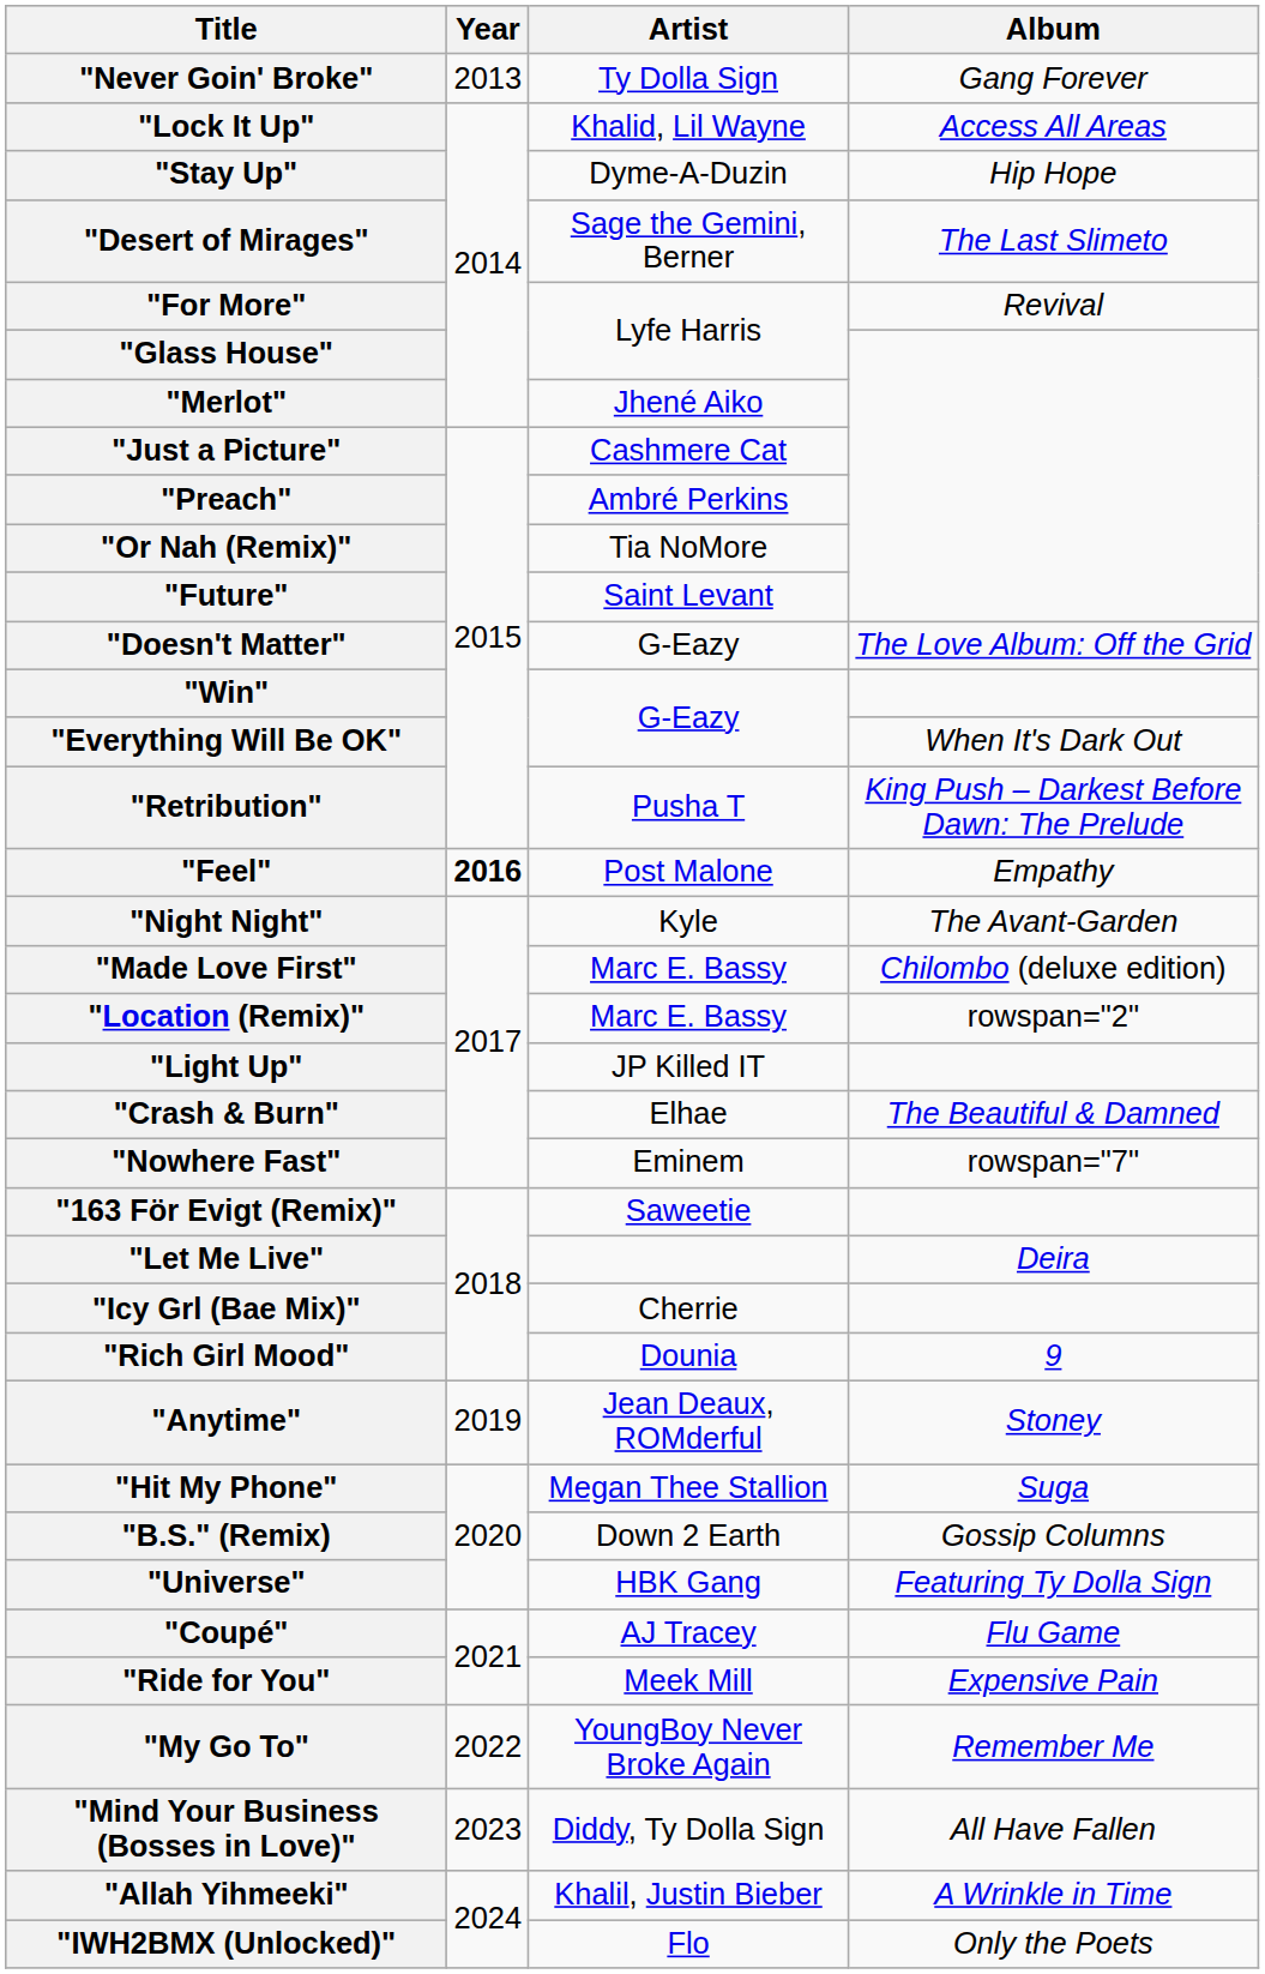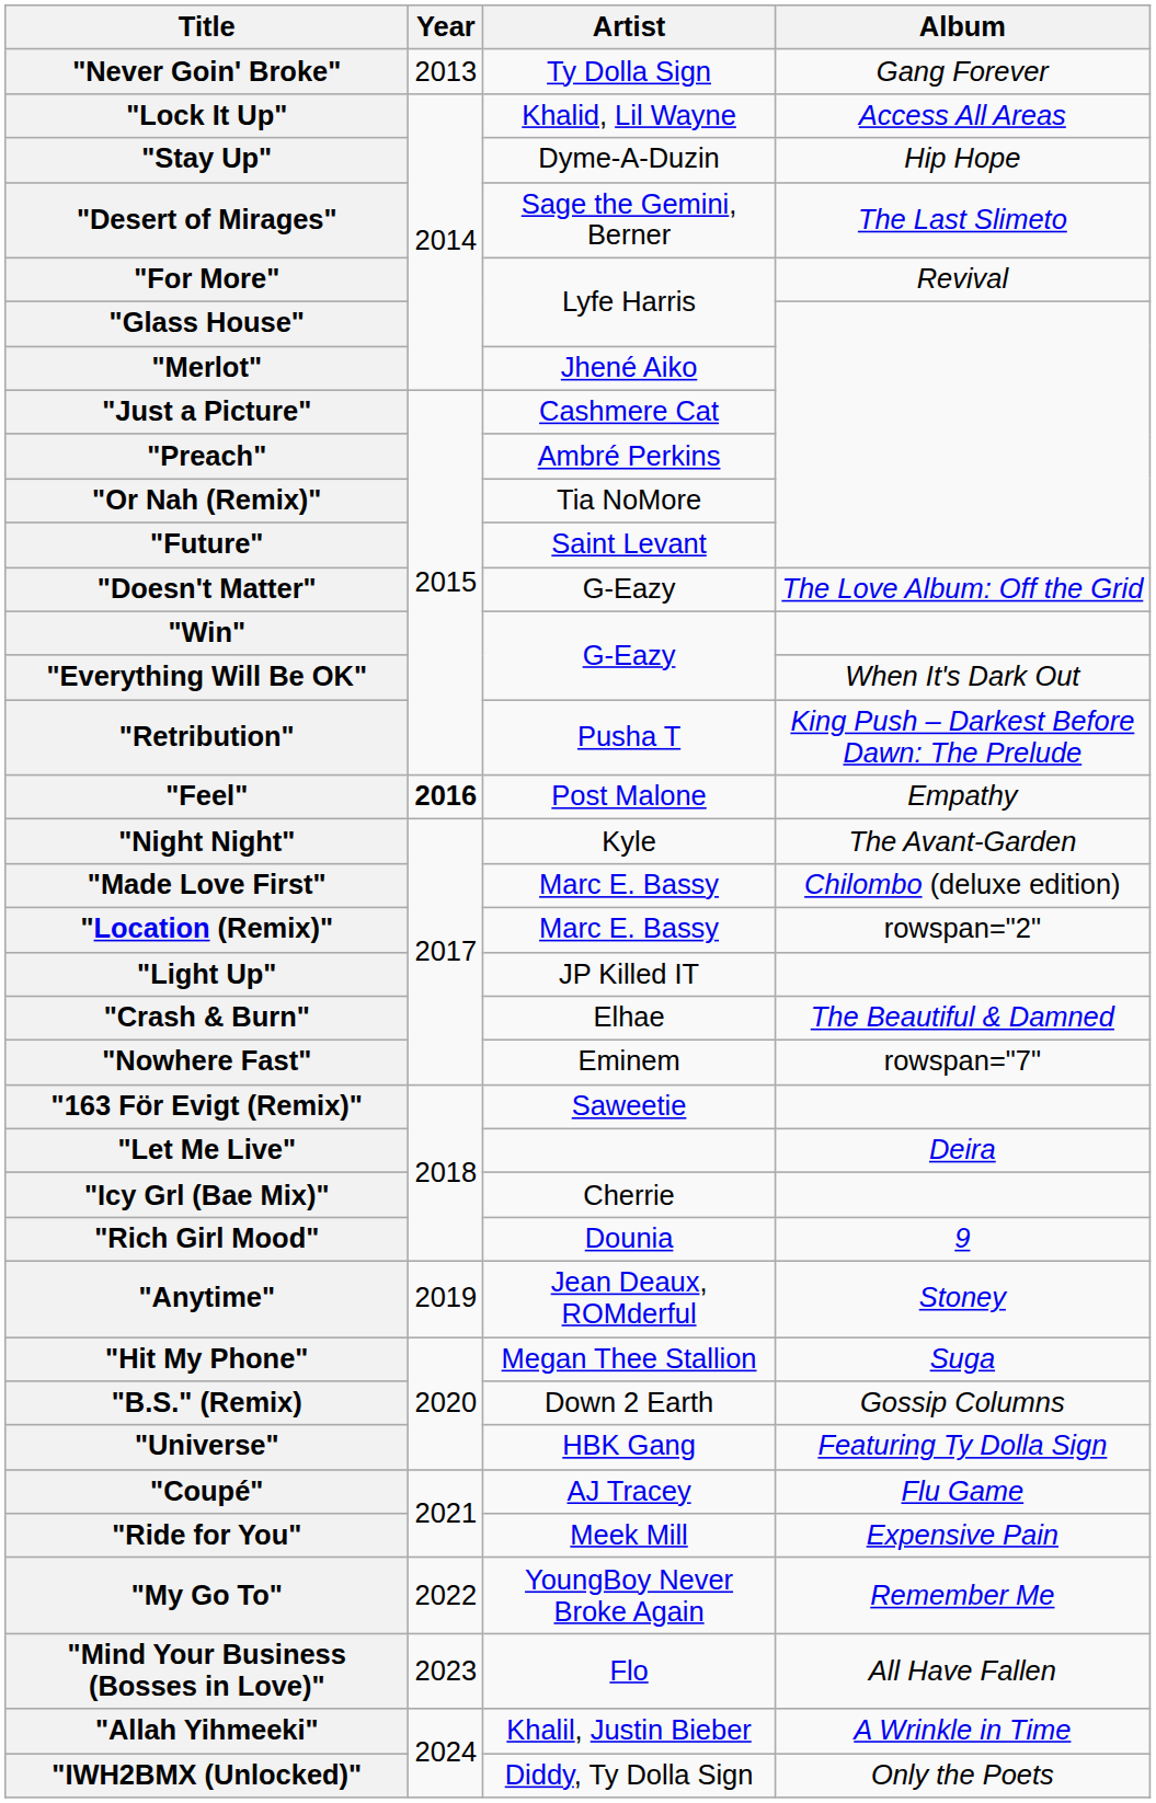"Mind Your Business (Bosses in Love)" | Artist: Diddy, Ty Dolla Sign -> Flo
"IWH2BMX (Unlocked)" | Artist: Flo -> Diddy, Ty Dolla Sign
